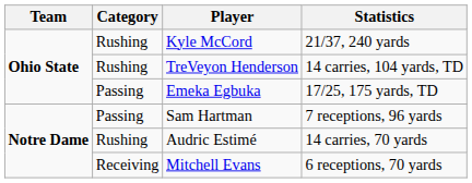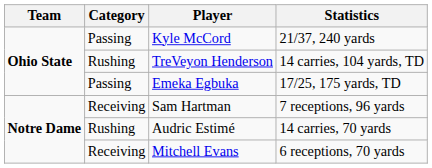Kyle McCord | Category: Rushing -> Passing
Sam Hartman | Category: Passing -> Receiving
